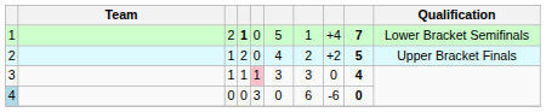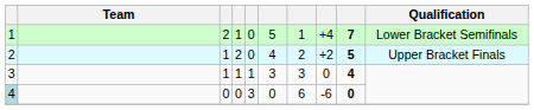row 2 | column 4: bold -> normal
row 4 | column 5: pink background -> no background
